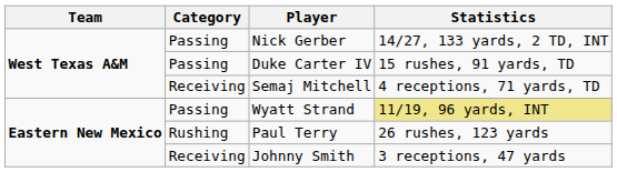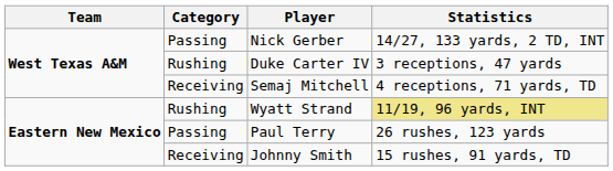Duke Carter IV | Category: Passing -> Rushing
Duke Carter IV | Statistics: 15 rushes, 91 yards, TD -> 3 receptions, 47 yards
Wyatt Strand | Category: Passing -> Rushing
Paul Terry | Category: Rushing -> Passing
Johnny Smith | Statistics: 3 receptions, 47 yards -> 15 rushes, 91 yards, TD
